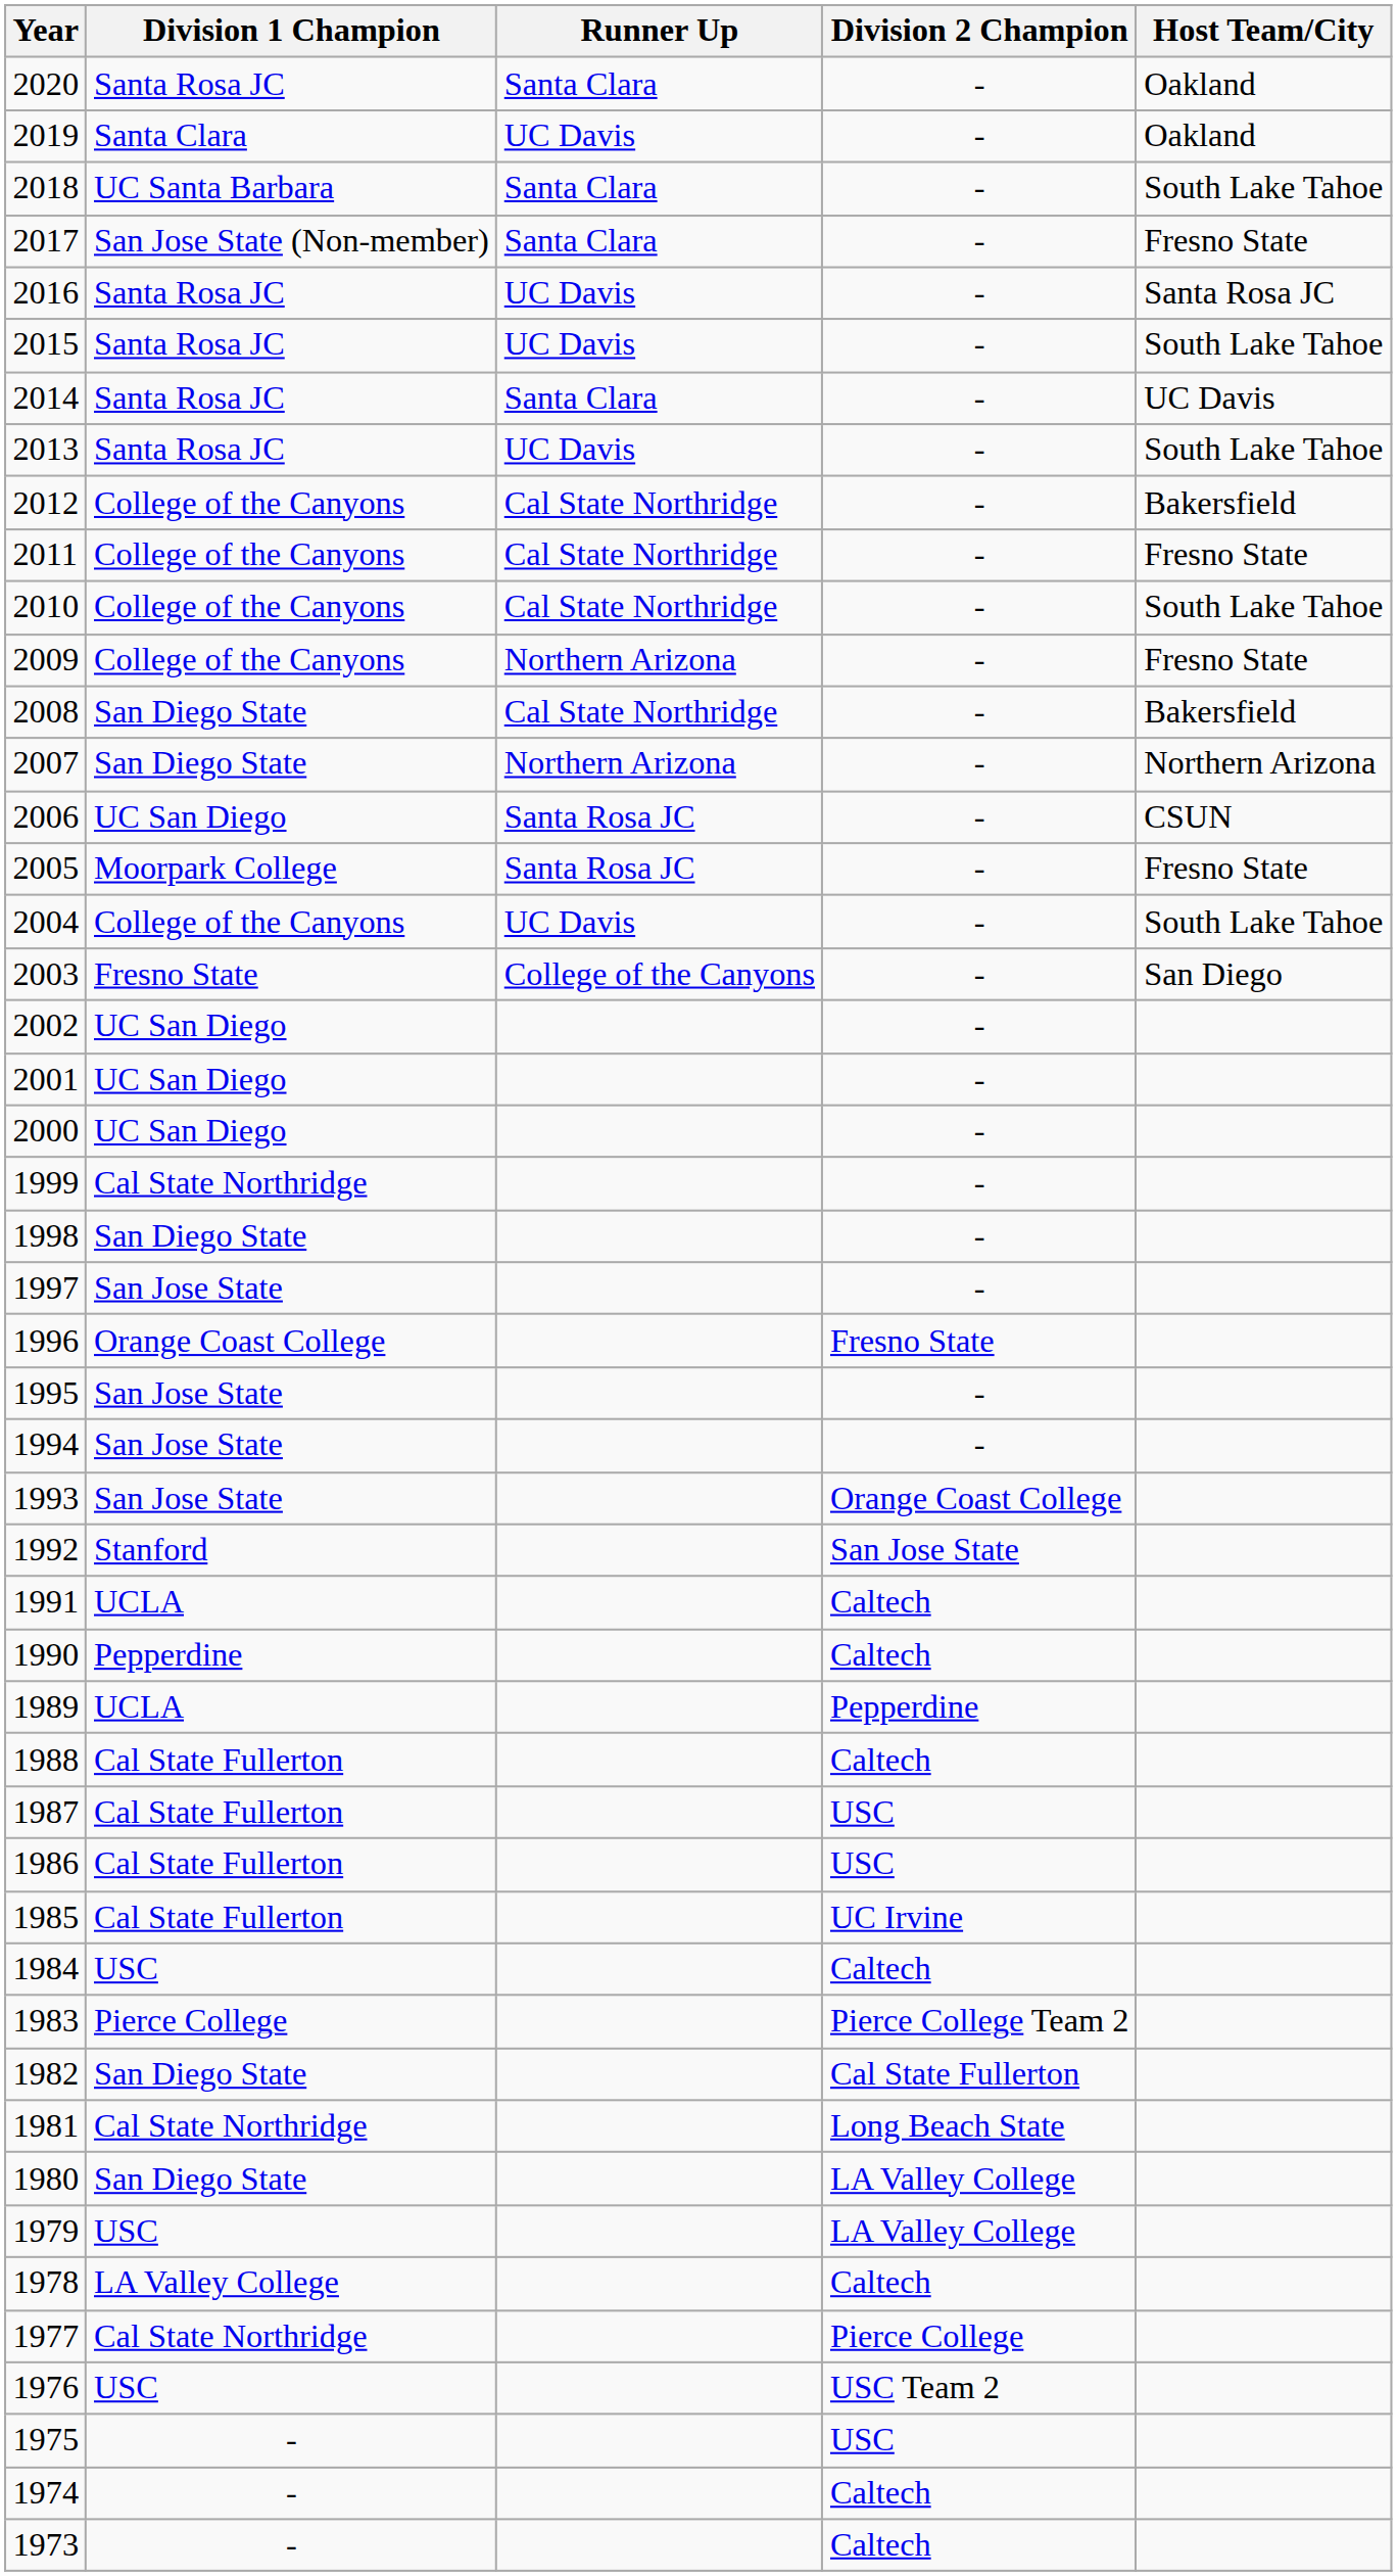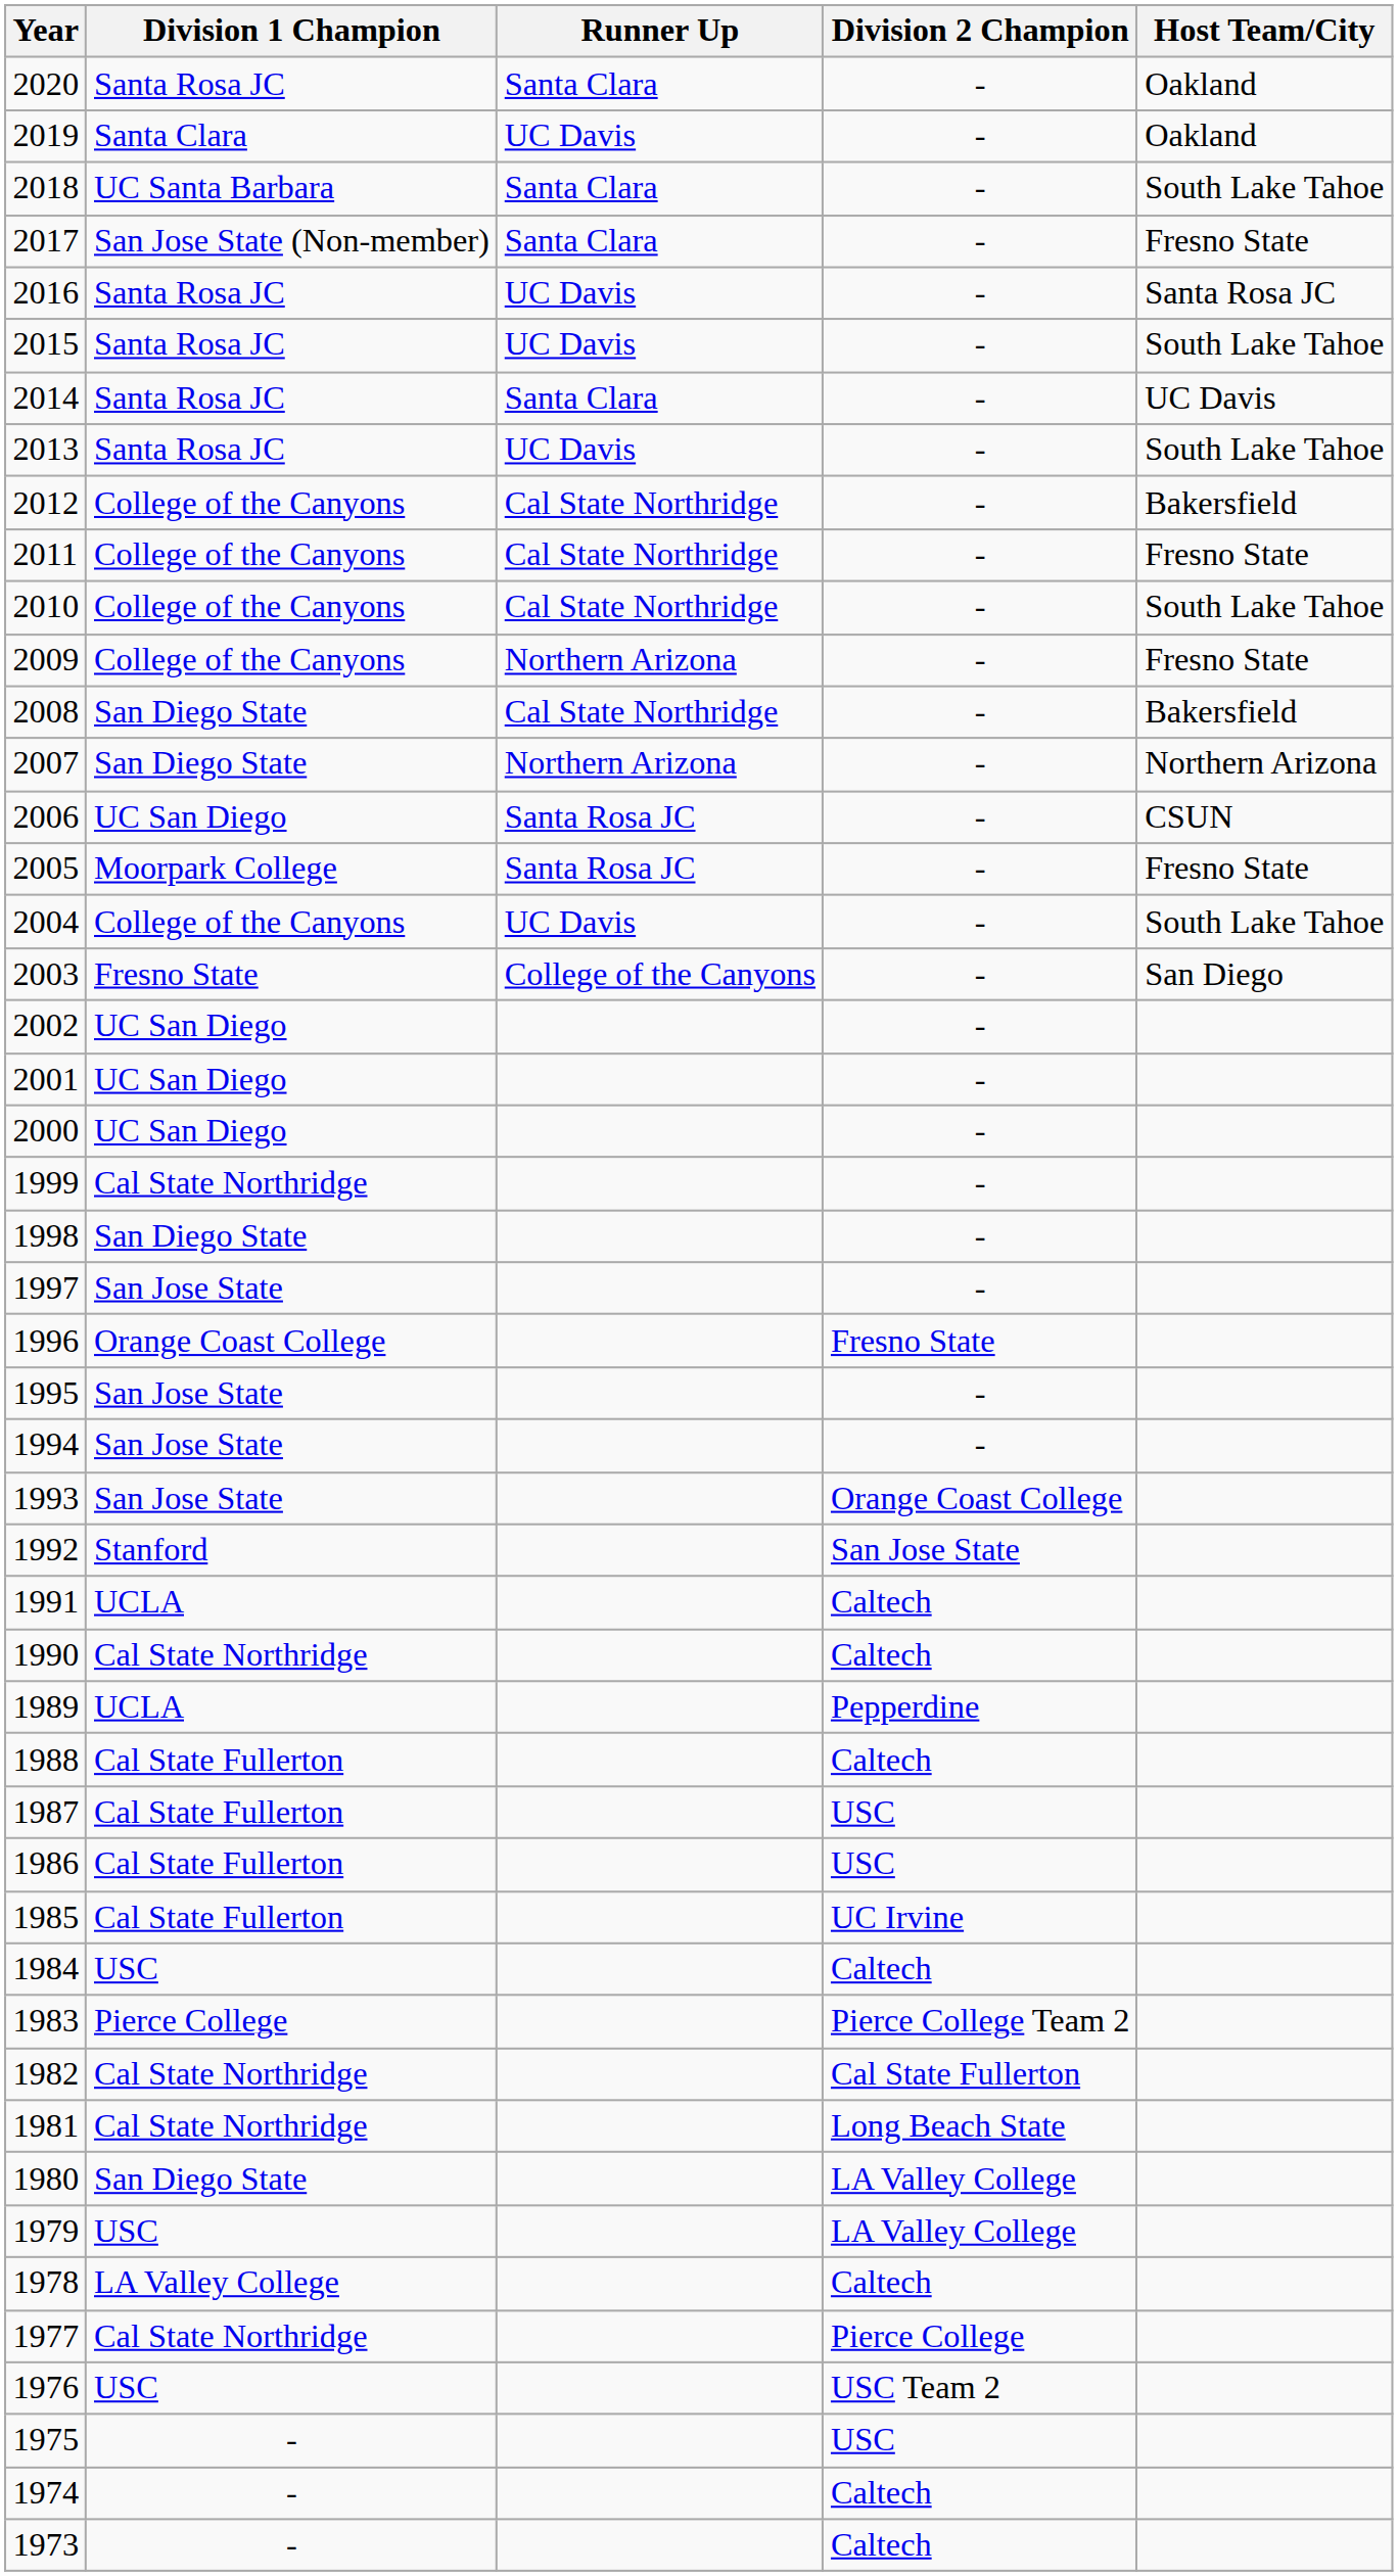1990 | Division 1 Champion: Pepperdine -> Cal State Northridge
1982 | Division 1 Champion: San Diego State -> Cal State Northridge
